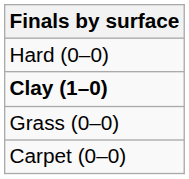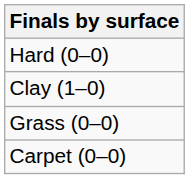row 3 | column 1: bold -> normal
